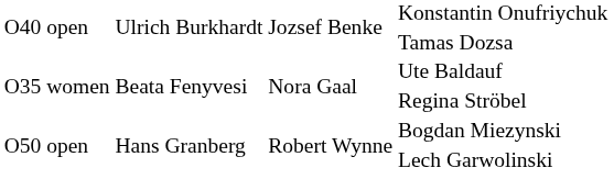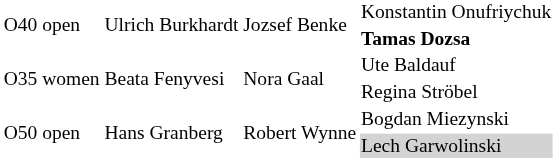Tamas Dozsa | column 4: normal -> bold
Lech Garwolinski | column 4: no background -> lightgrey background
